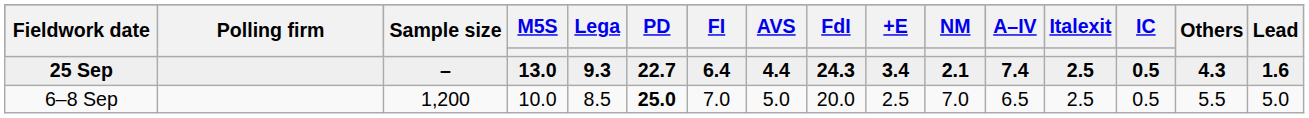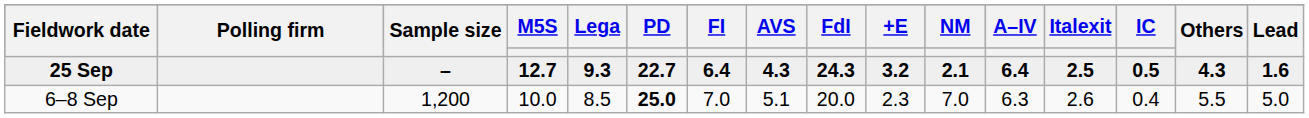25 Sep | M5S: 13.0 -> 12.7
25 Sep | AVS: 4.4 -> 4.3
25 Sep | +E: 3.4 -> 3.2
25 Sep | A–IV: 7.4 -> 6.4
6–8 Sep | AVS: 5.0 -> 5.1
6–8 Sep | +E: 2.5 -> 2.3
6–8 Sep | A–IV: 6.5 -> 6.3
6–8 Sep | Italexit: 2.5 -> 2.6
6–8 Sep | IC: 0.5 -> 0.4
